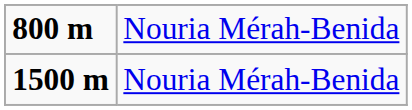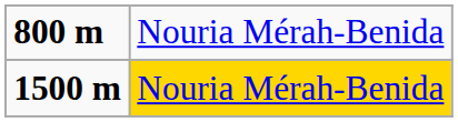row 2 | column 2: no background -> gold background
